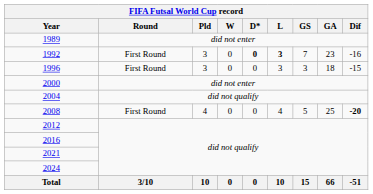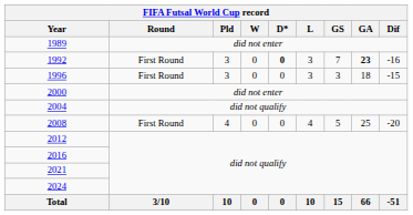1992 | FIFA Futsal World Cup record / L: bold -> normal
1992 | FIFA Futsal World Cup record / GA: normal -> bold
2008 | FIFA Futsal World Cup record / Dif: bold -> normal
